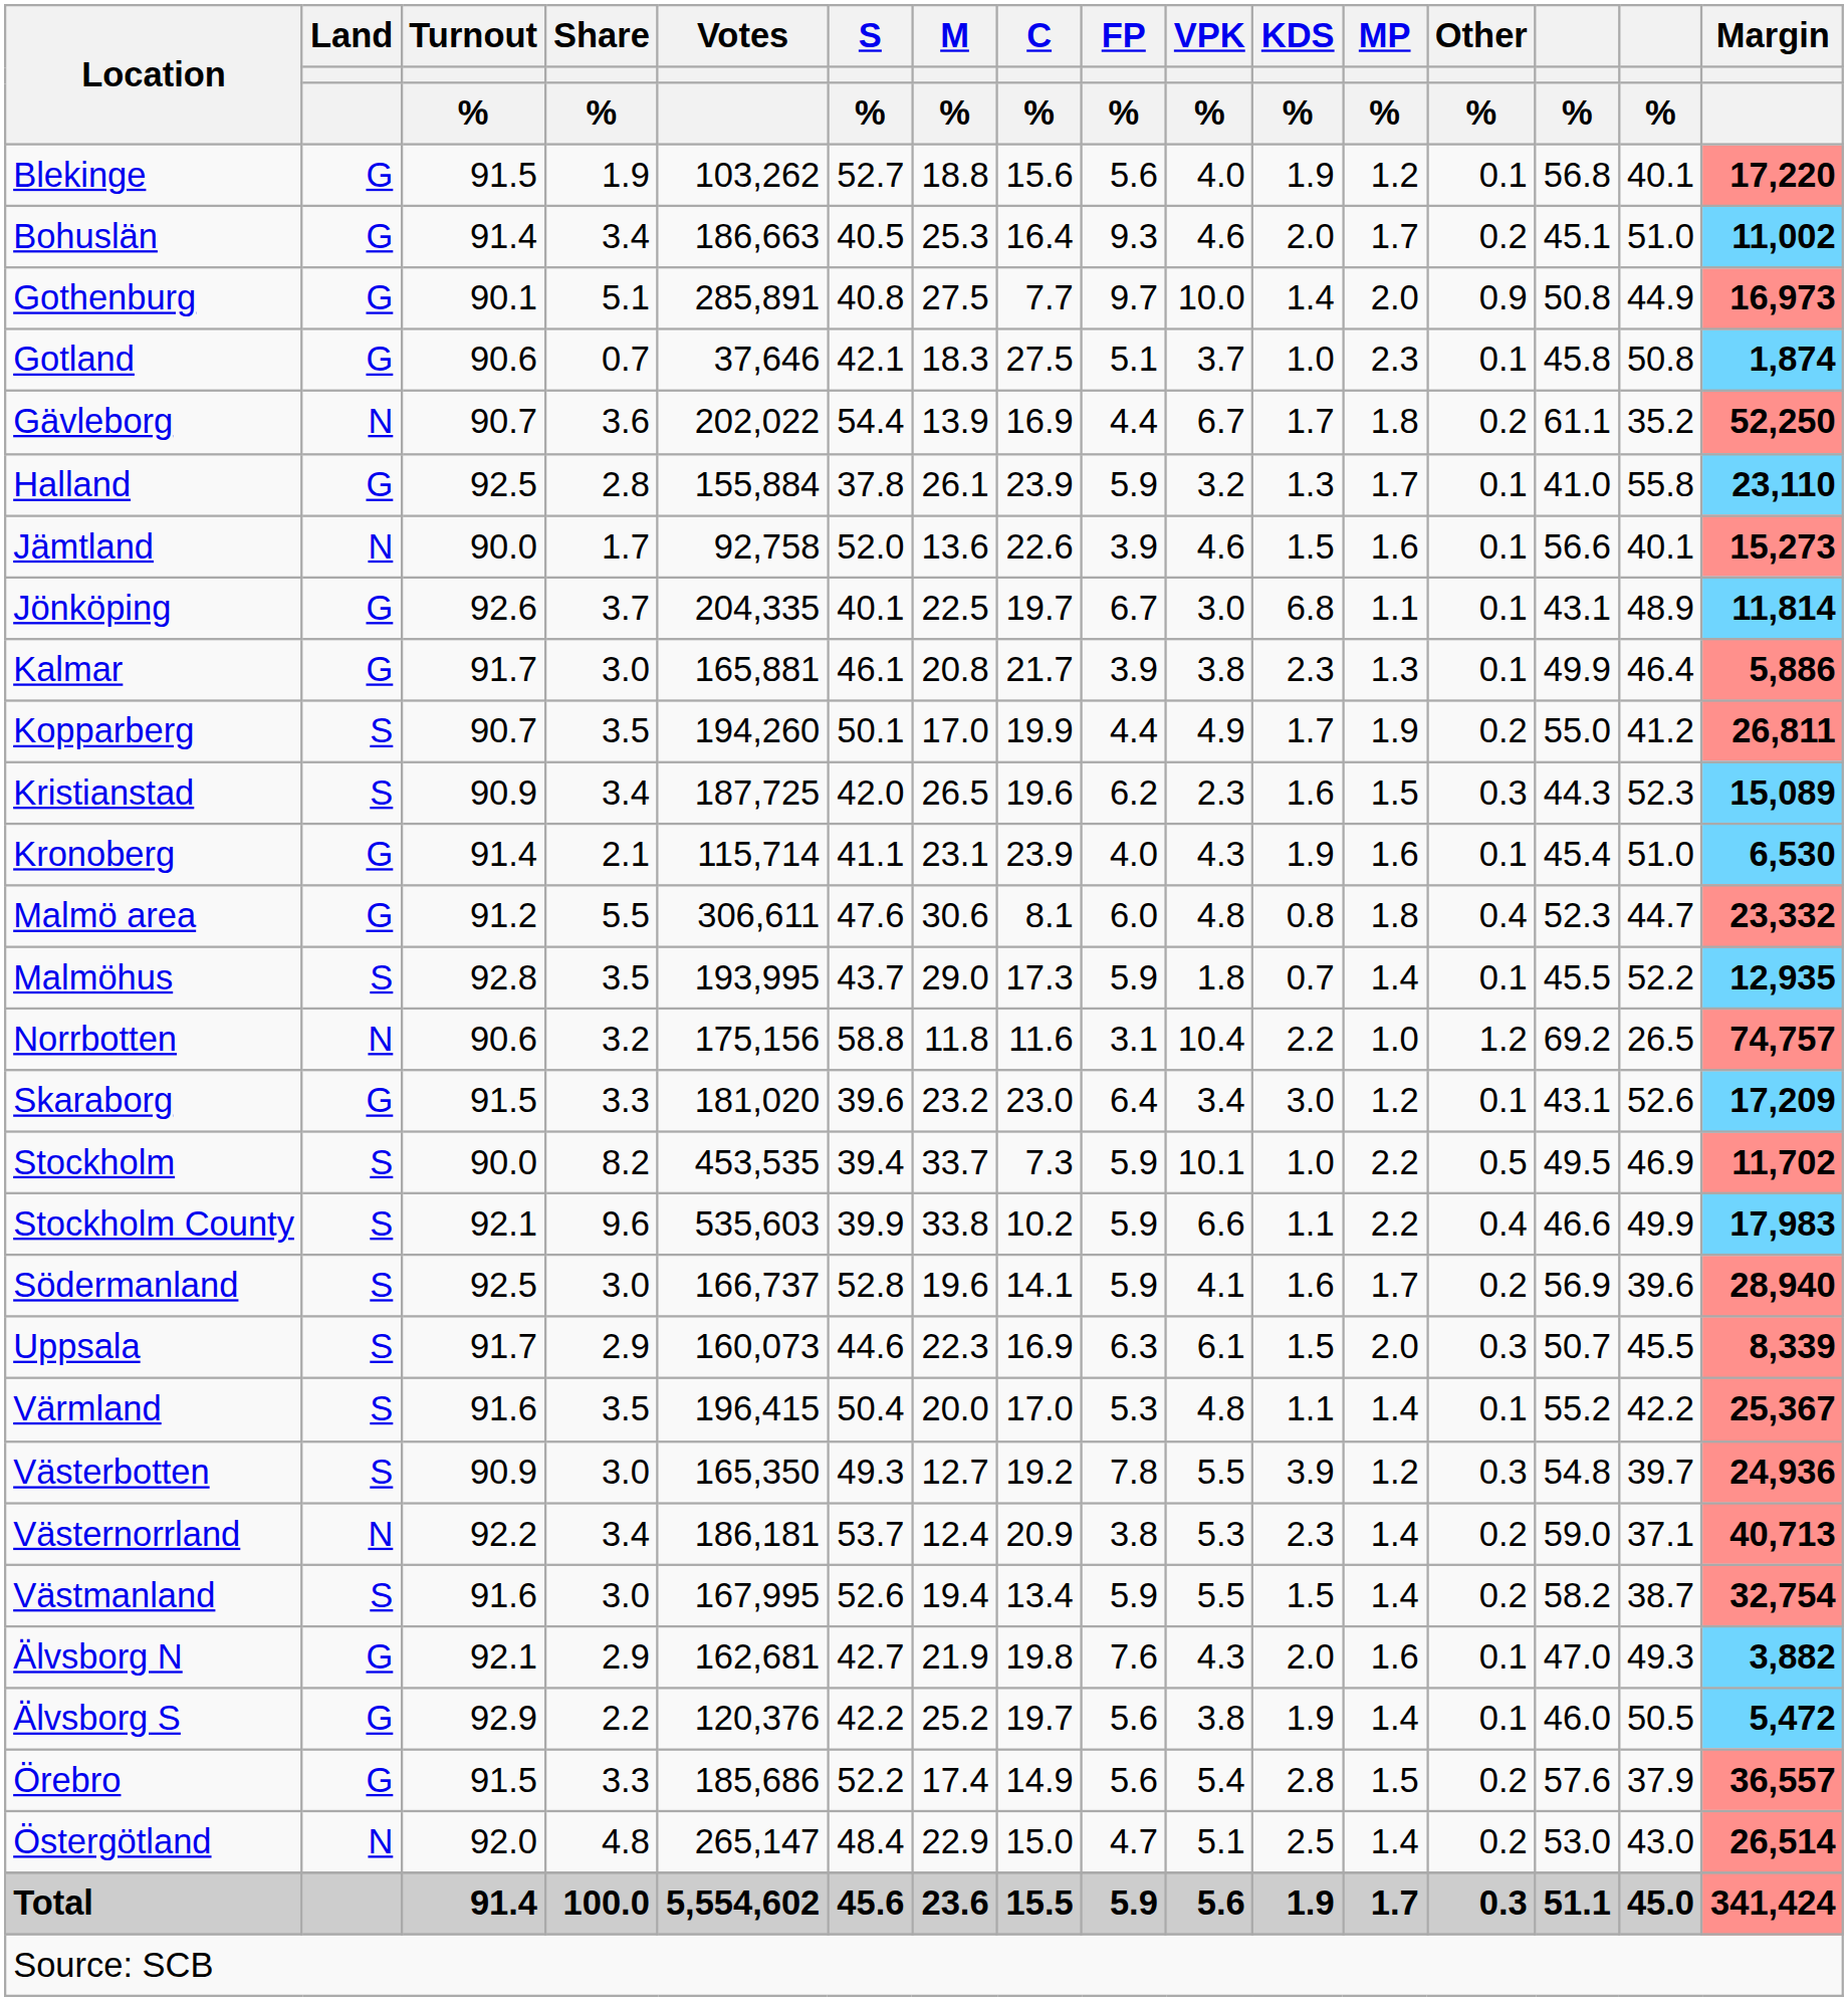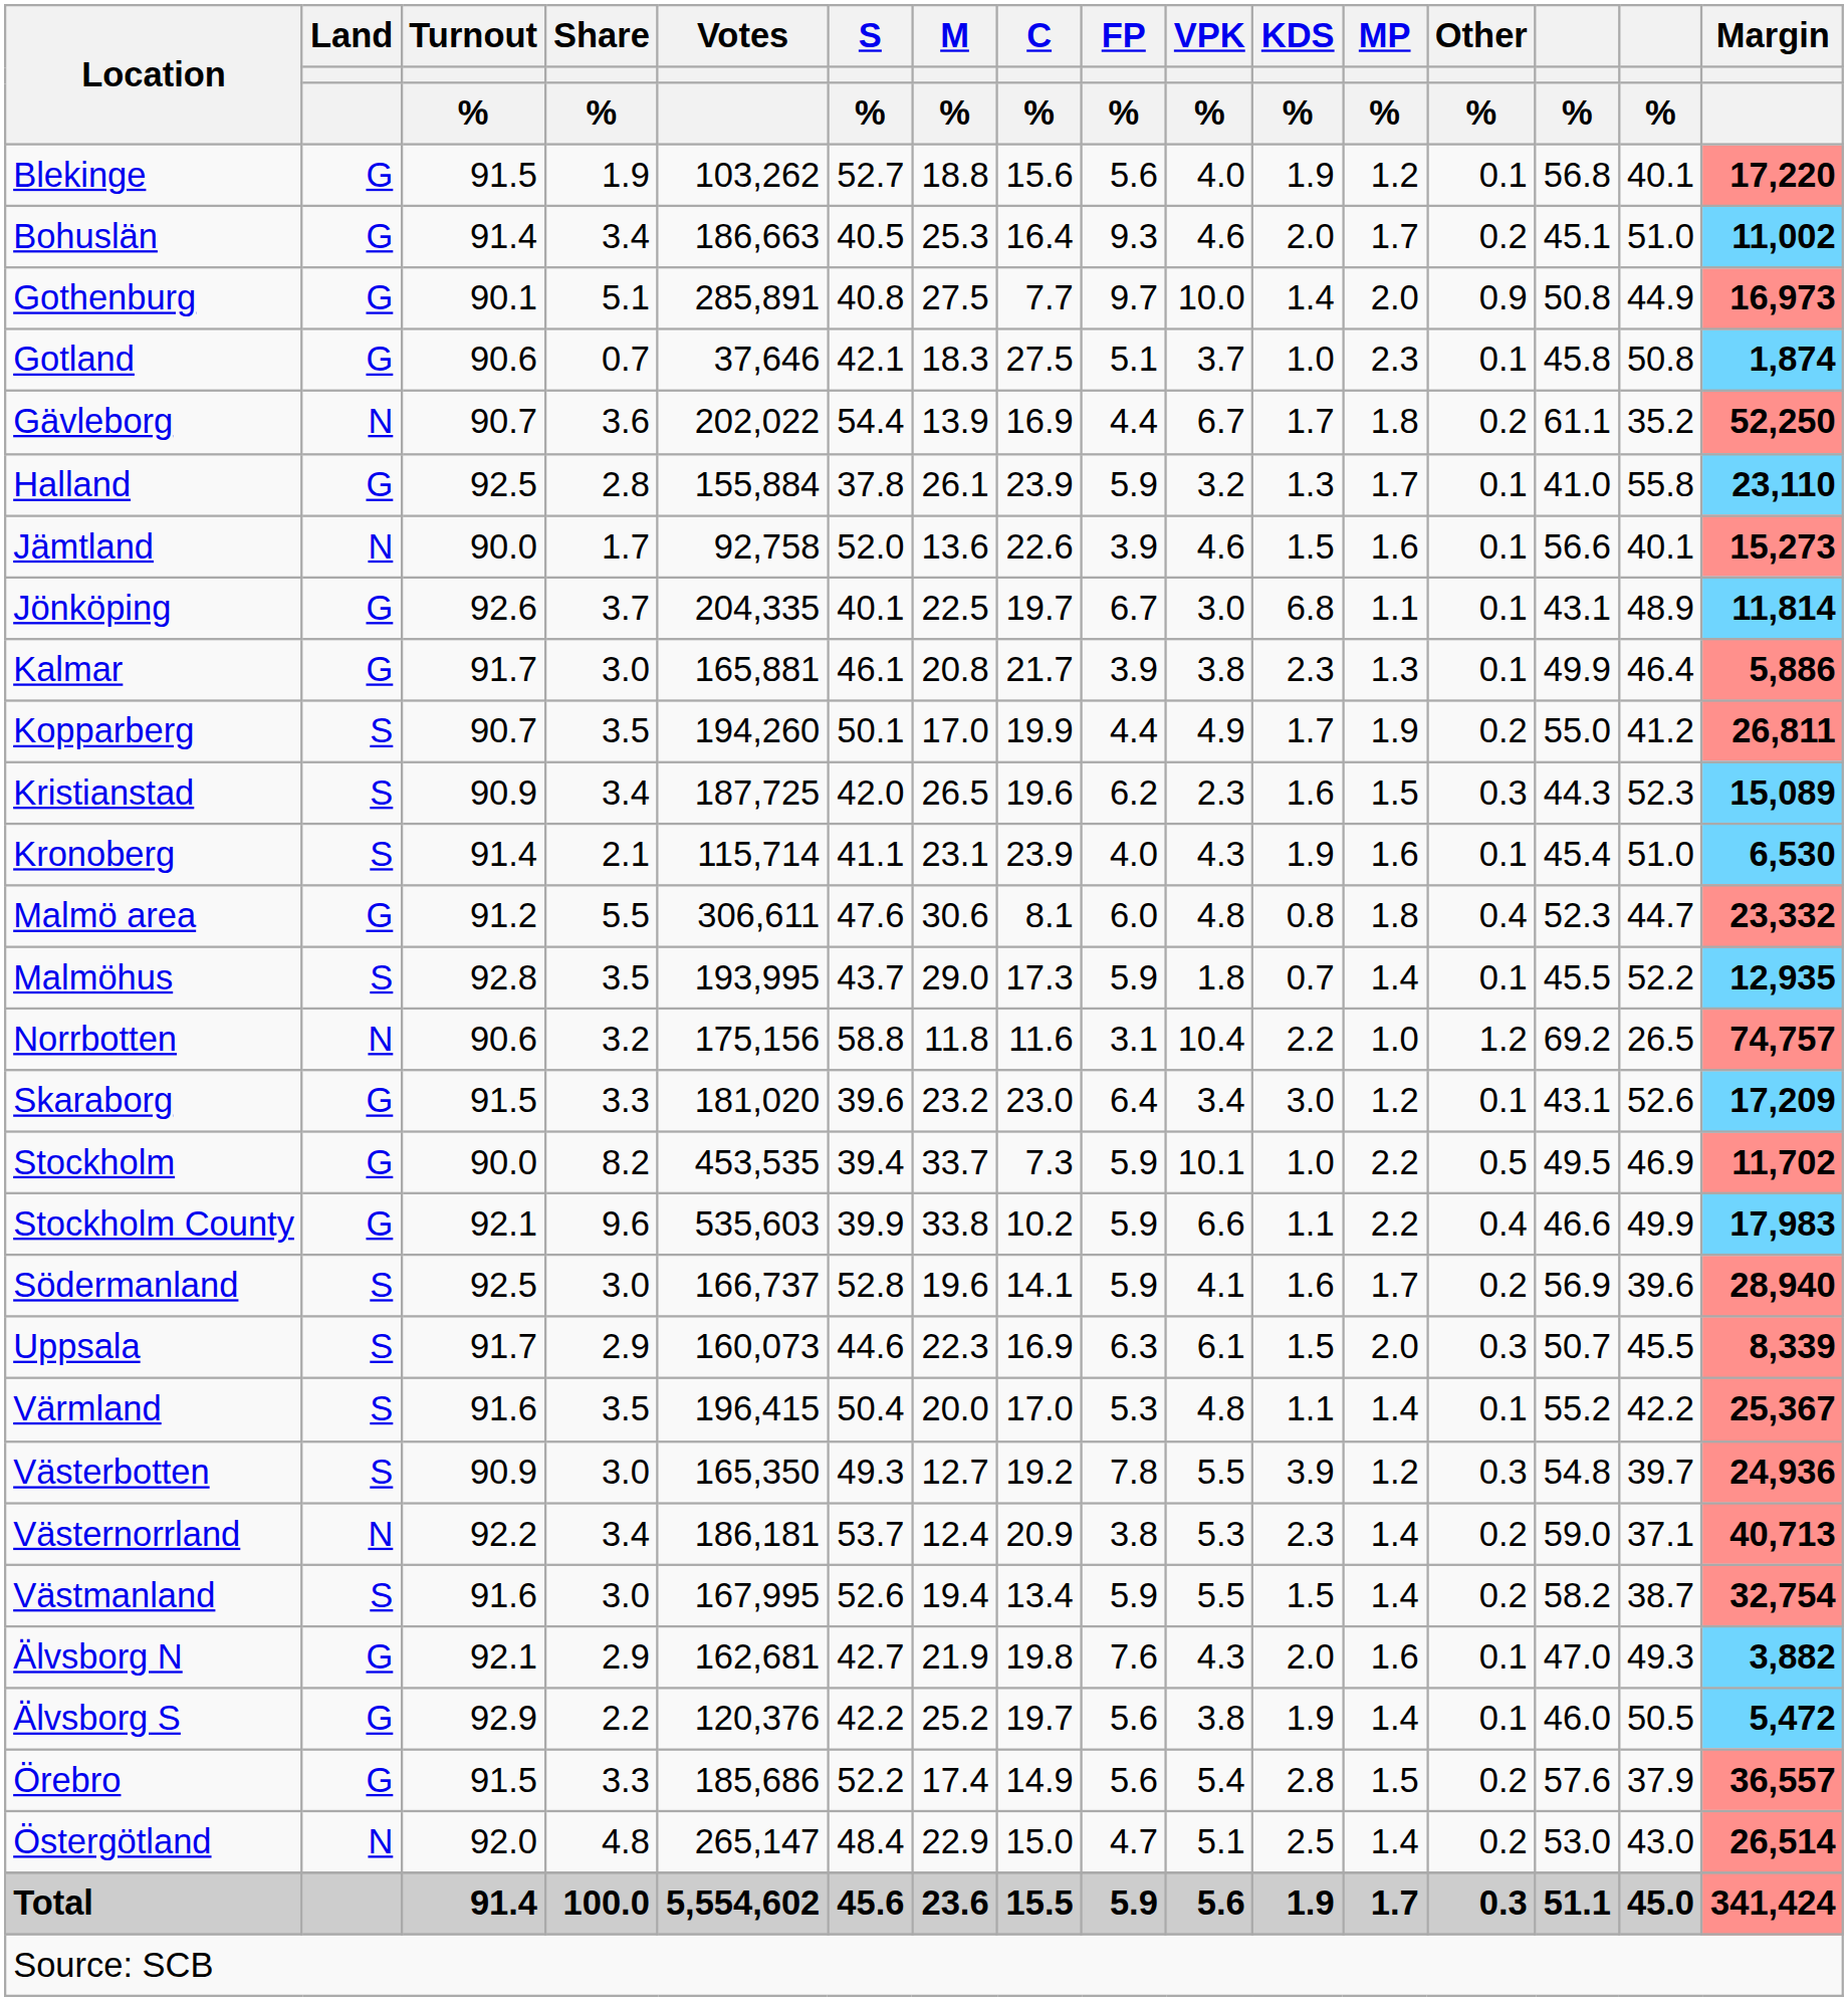Kronoberg | Land: G -> S
Stockholm | Land: S -> G
Stockholm County | Land: S -> G
